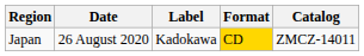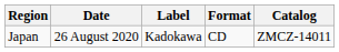Japan | Format: gold background -> no background
